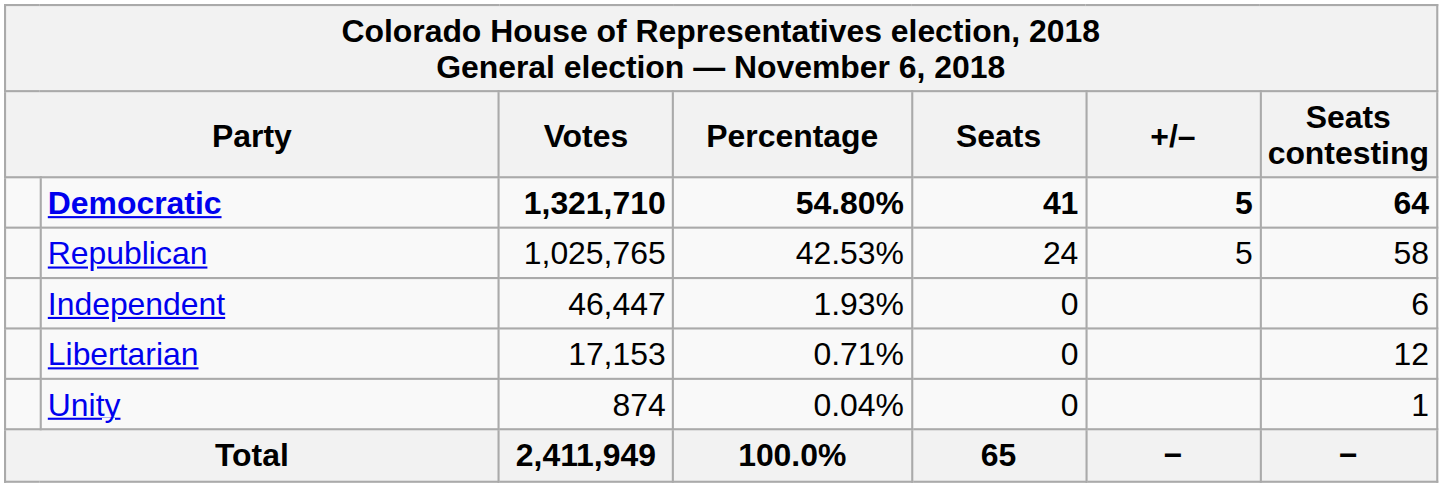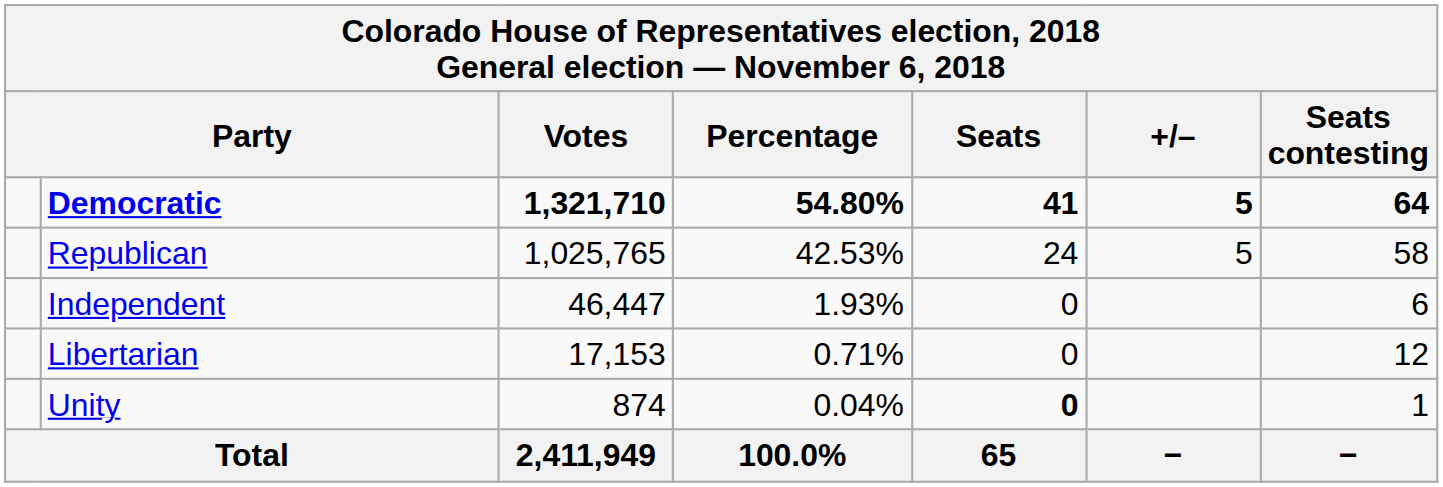Unity | Seats: normal -> bold
